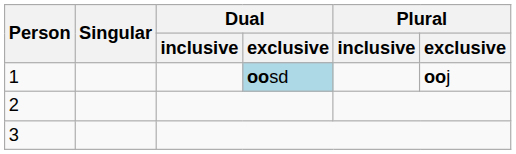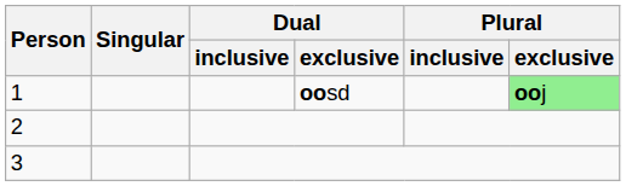1 | Dual / exclusive: lightblue background -> no background
1 | Plural / exclusive: no background -> lightgreen background
